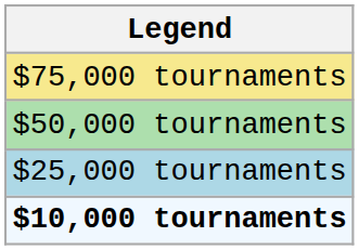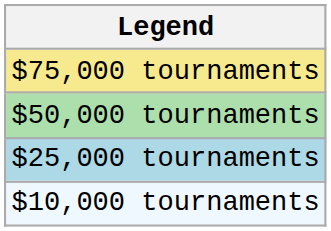row 5 | column 1: bold -> normal
